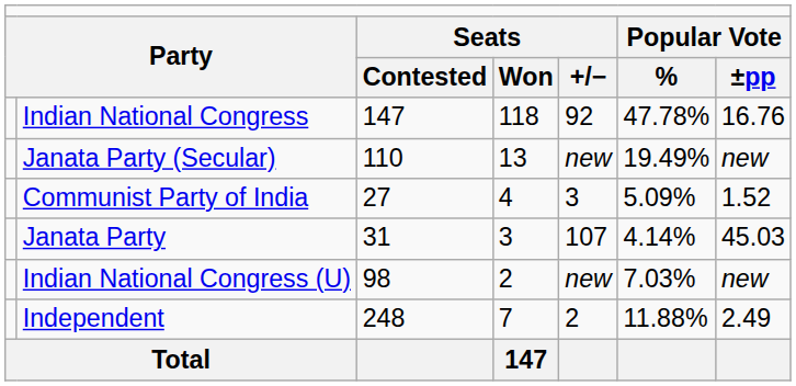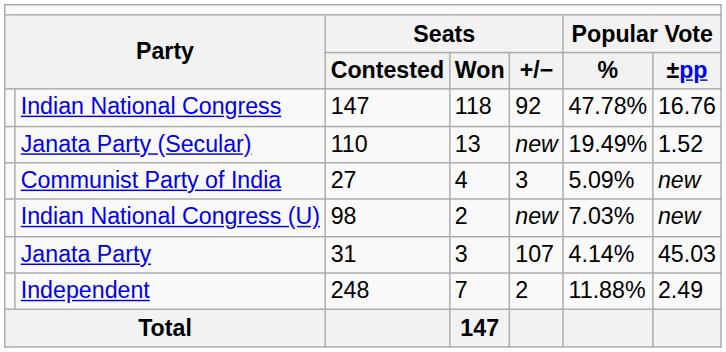Janata Party (Secular) | column 7: new -> 1.52
Communist Party of India | column 7: 1.52 -> new
rows swapped: Janata Party <-> Indian National Congress (U)
